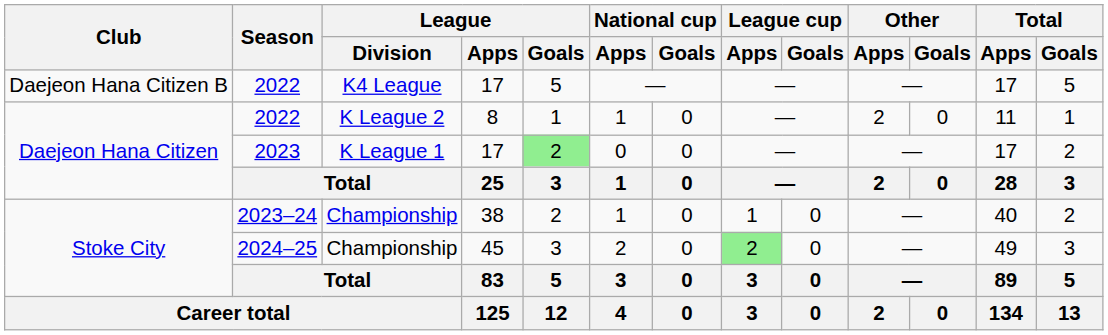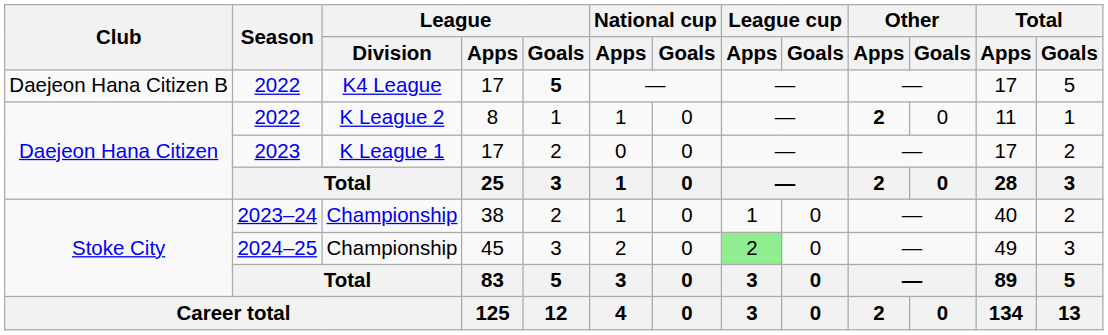2022 / K4 League | League / Goals: normal -> bold
2022 / K League 2 | Other / Apps: normal -> bold
2023 | League / Goals: lightgreen background -> no background
